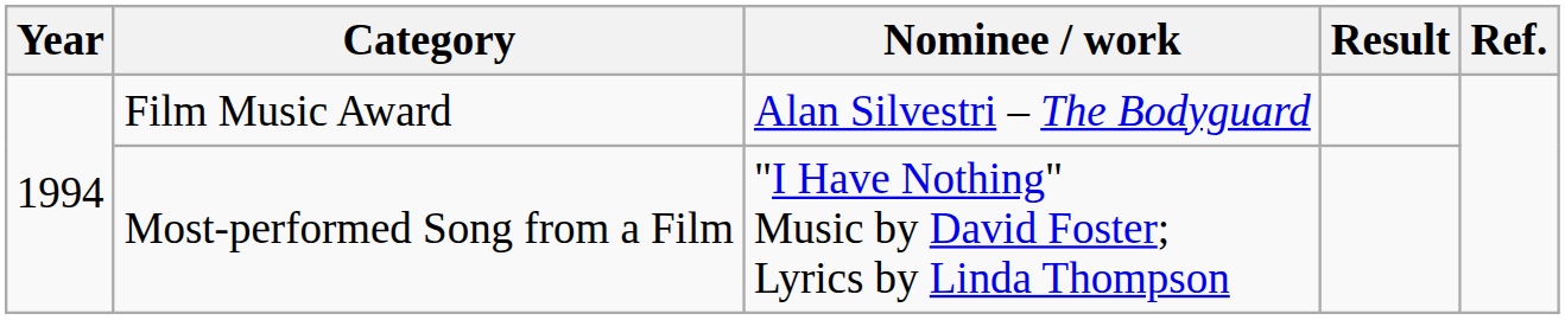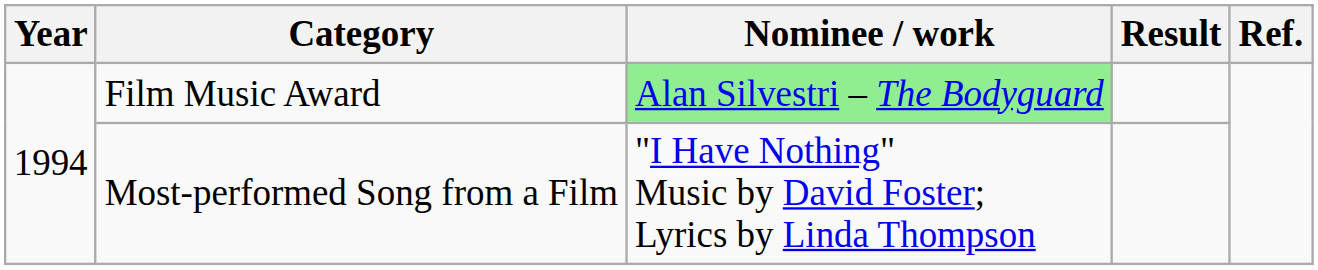Film Music Award | Nominee / work: no background -> lightgreen background
